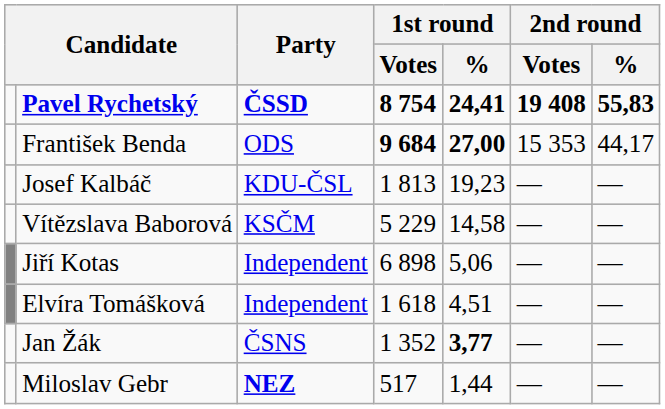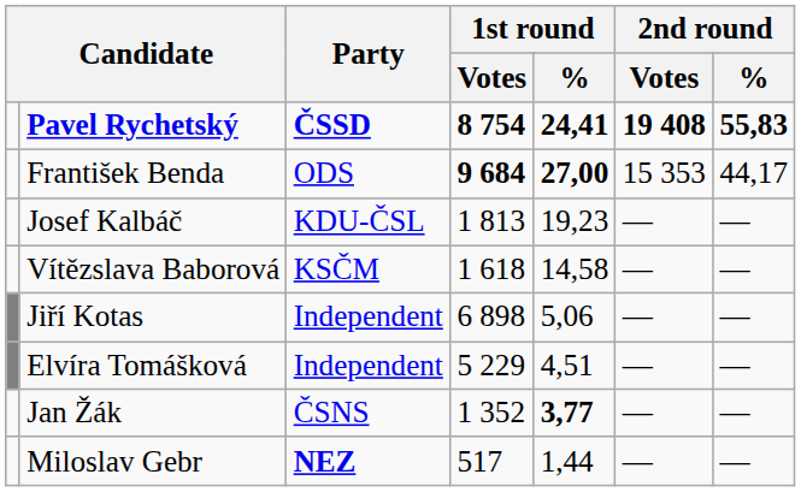Vítězslava Baborová | 1st round / Votes: 5 229 -> 1 618
Elvíra Tomášková | 1st round / Votes: 1 618 -> 5 229
